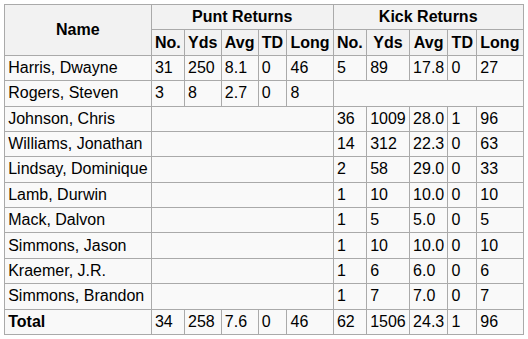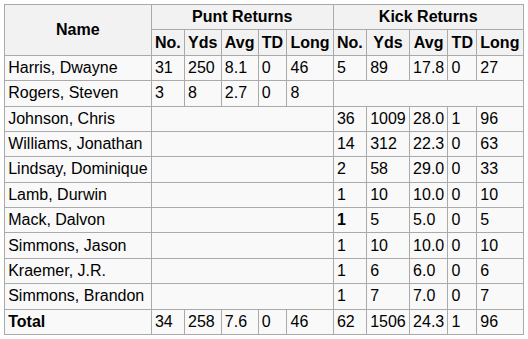Mack, Dalvon | Kick Returns / No.: normal -> bold
